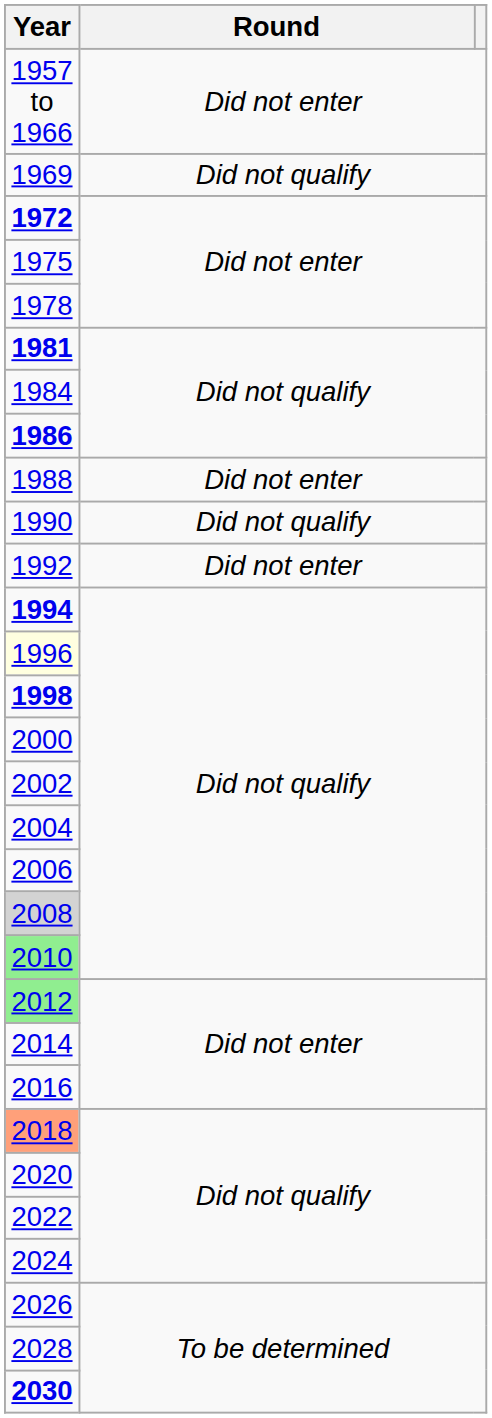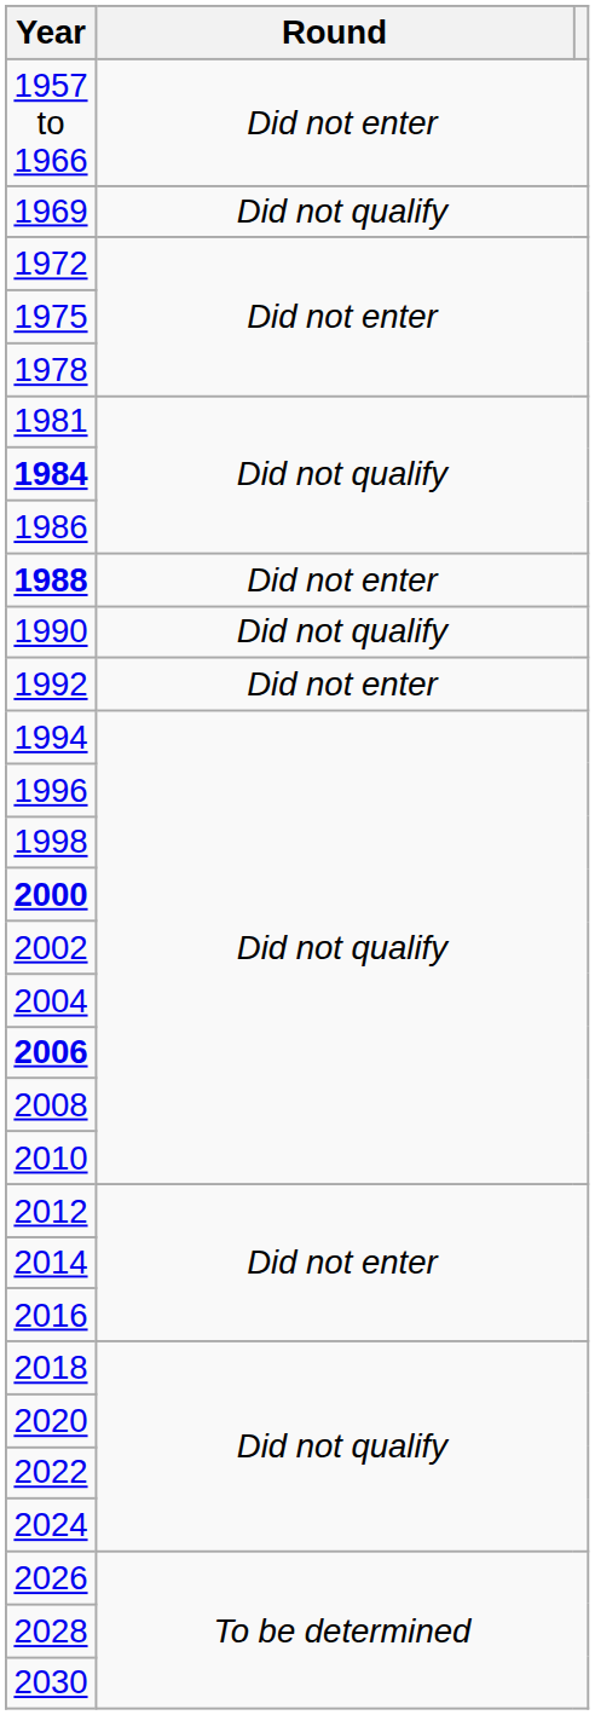1972 | Year: bold -> normal
1981 | Year: bold -> normal
1984 | Year: normal -> bold
1986 | Year: bold -> normal
1988 | Year: normal -> bold
1994 | Year: bold -> normal
1996 | Year: lightyellow background -> no background
1998 | Year: bold -> normal
2000 | Year: normal -> bold
2006 | Year: normal -> bold
2008 | Year: lightgrey background -> no background
2010 | Year: lightgreen background -> no background
2012 | Year: lightgreen background -> no background
2018 | Year: lightsalmon background -> no background
2030 | Year: bold -> normal
